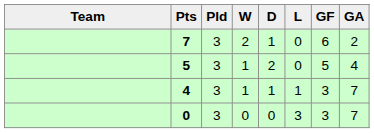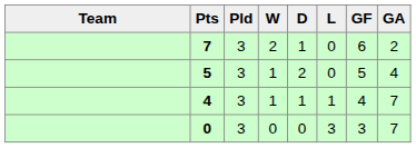row 4 | GF: 3 -> 4
